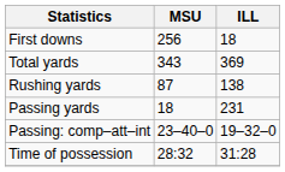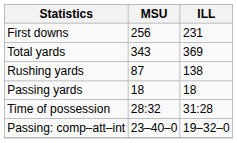First downs | ILL: 18 -> 231
Passing yards | ILL: 231 -> 18
rows swapped: Passing: comp–att–int <-> Time of possession
